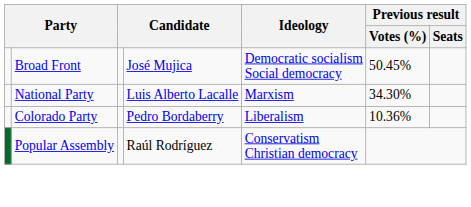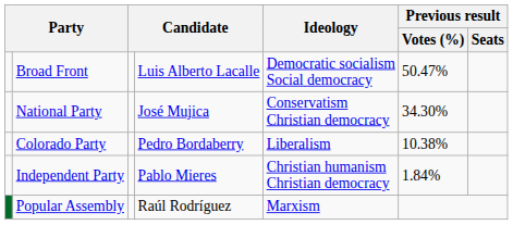Broad Front | column 4: José Mujica -> Luis Alberto Lacalle
Broad Front | Previous result / Votes (%): 50.45% -> 50.47%
National Party | column 4: Luis Alberto Lacalle -> José Mujica
National Party | Ideology: Marxism -> Conservatism Christian democracy
Colorado Party | Previous result / Votes (%): 10.36% -> 10.38%
+ row: Independent Party | Pablo Mieres | Christian humanism Christian democracy | 1.84%
Popular Assembly | Ideology: Conservatism Christian democracy -> Marxism
